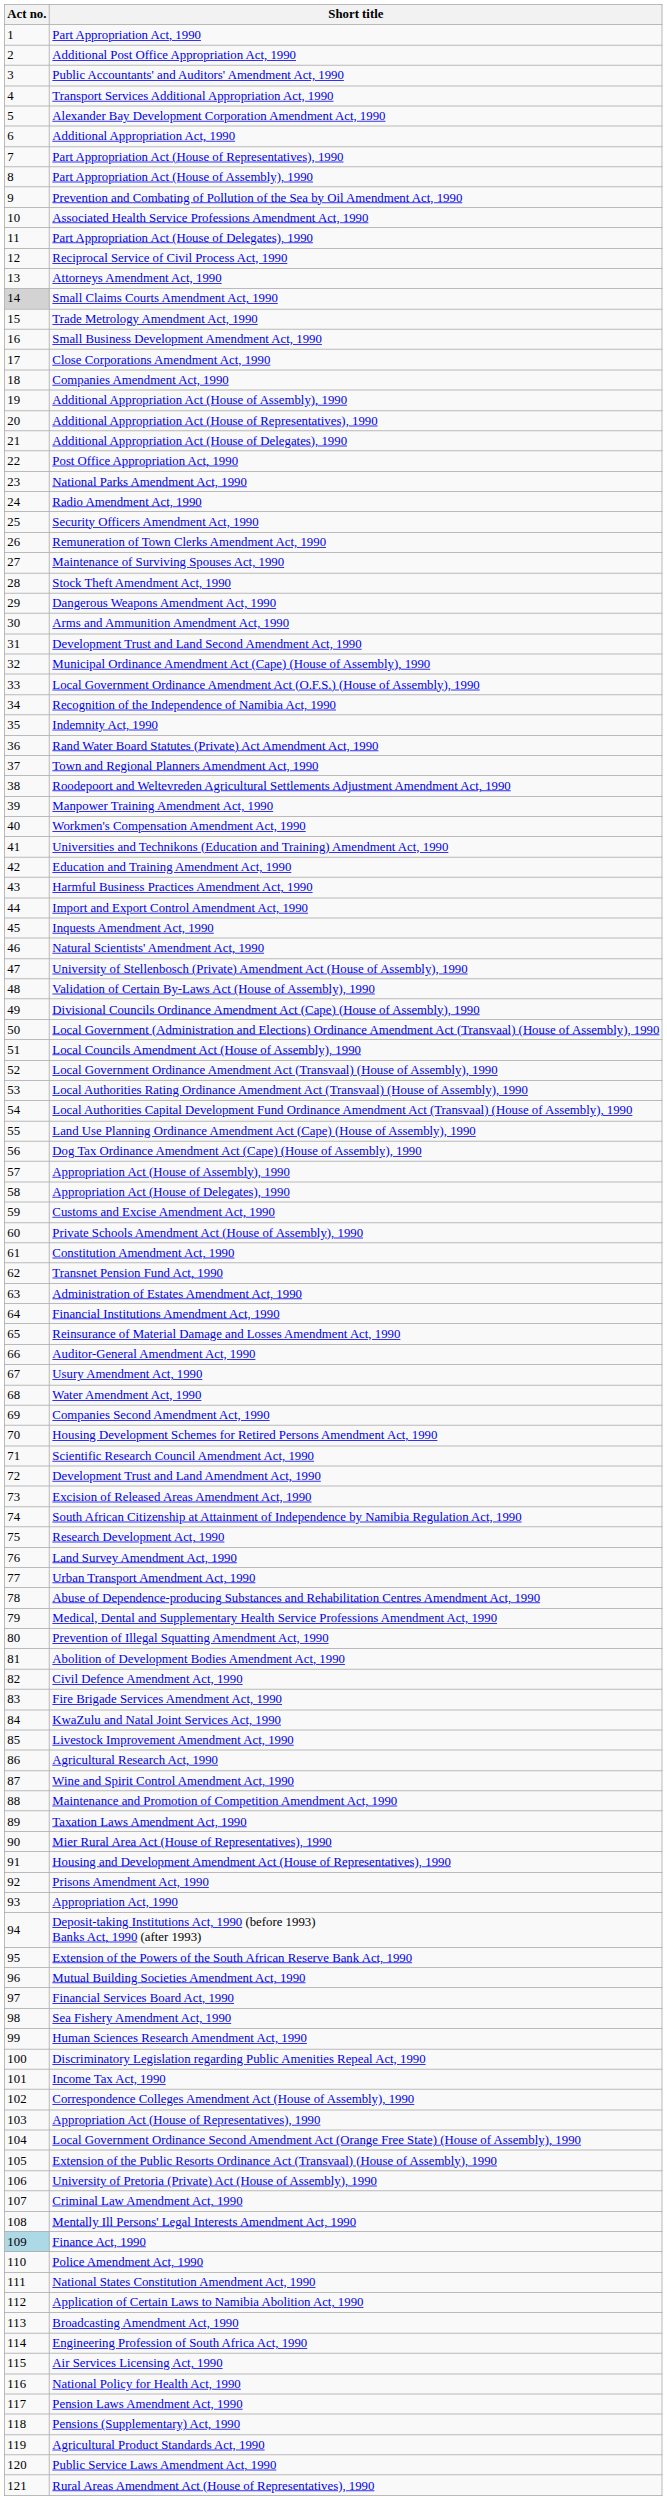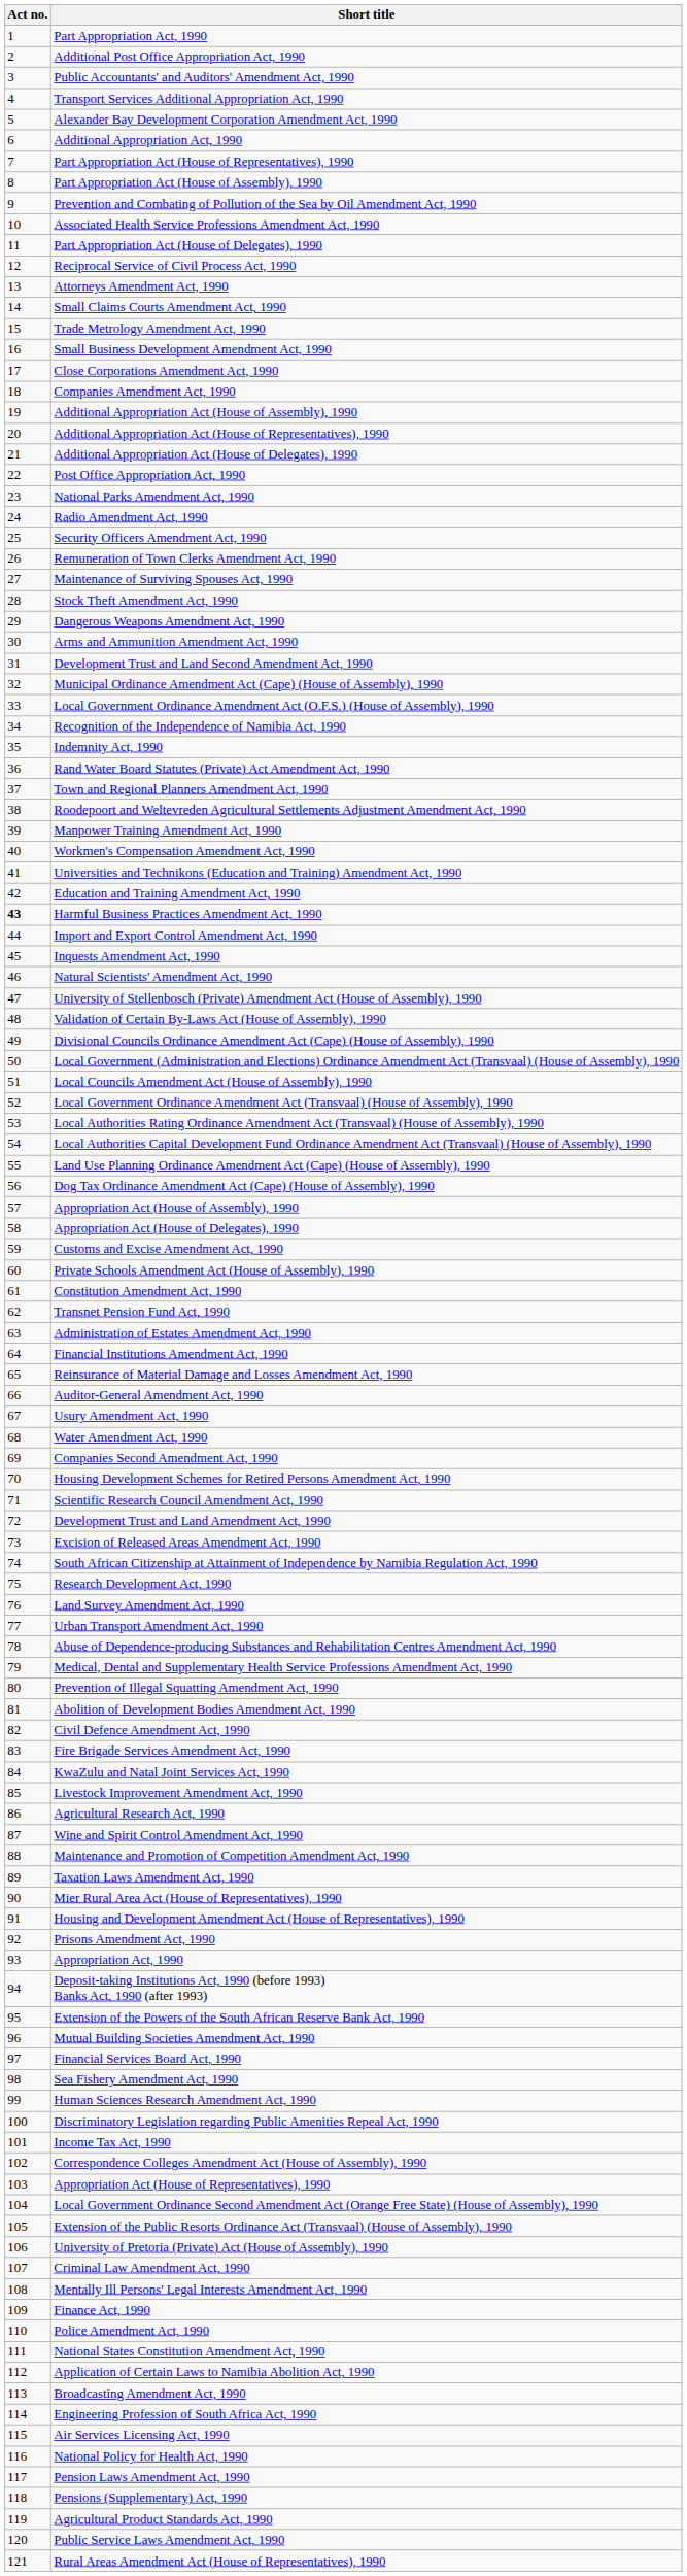Small Claims Courts Amendment Act, 1990 | Act no.: lightgrey background -> no background
Harmful Business Practices Amendment Act, 1990 | Act no.: normal -> bold
Finance Act, 1990 | Act no.: lightblue background -> no background
